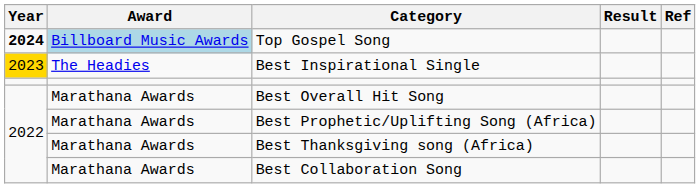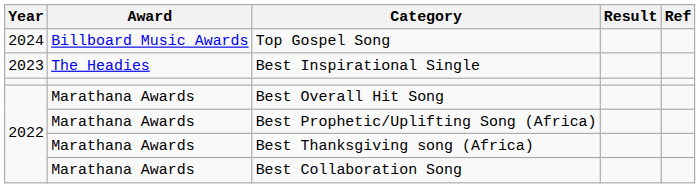Top Gospel Song | Year: bold -> normal
Top Gospel Song | Award: lightblue background -> no background
Best Inspirational Single | Year: gold background -> no background
